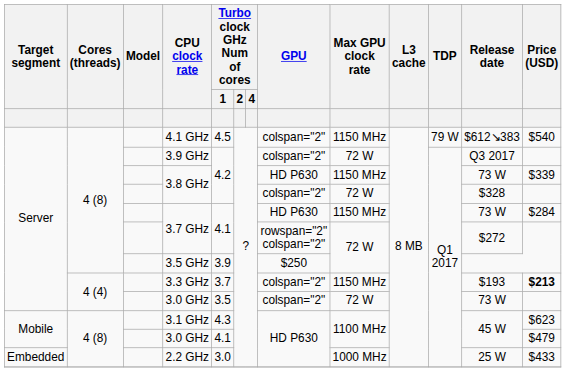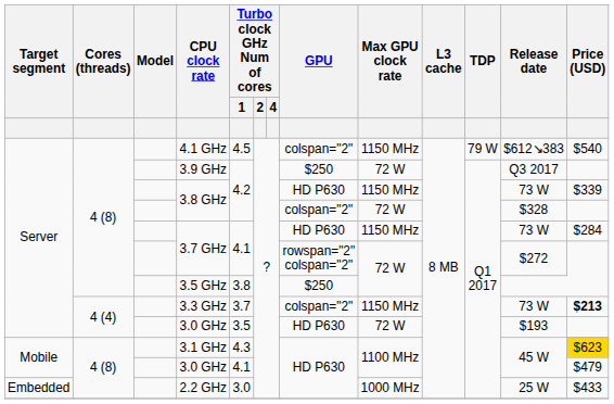3.9 GHz | GPU: colspan="2" -> $250
3.5 GHz | Turbo clock GHz Num of cores / 1: 3.9 -> 3.8
3.3 GHz | Release date: $193 -> 73 W
Server / 3.0 GHz | GPU: colspan="2" -> HD P630
Server / 3.0 GHz | Release date: 73 W -> $193
3.1 GHz | Price (USD): no background -> gold background
